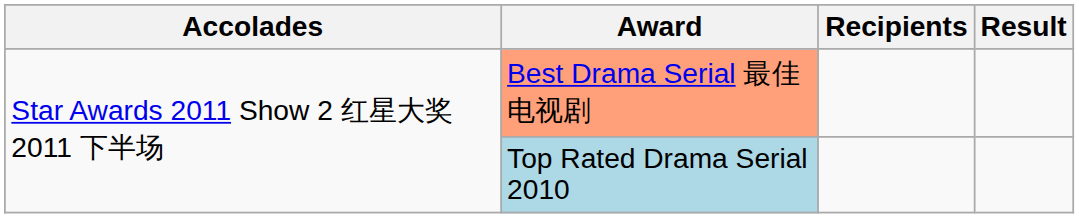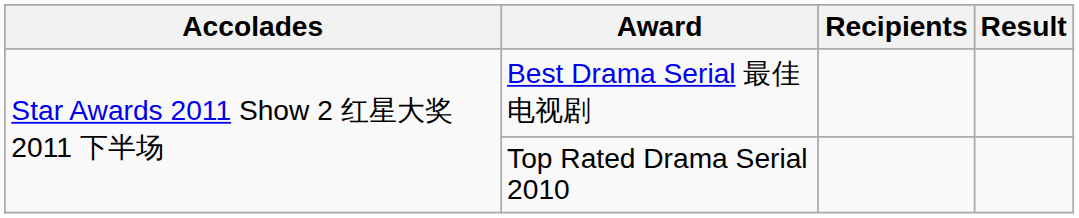Best Drama Serial 最佳电视剧 | Award: lightsalmon background -> no background
Top Rated Drama Serial 2010 | Award: lightblue background -> no background
